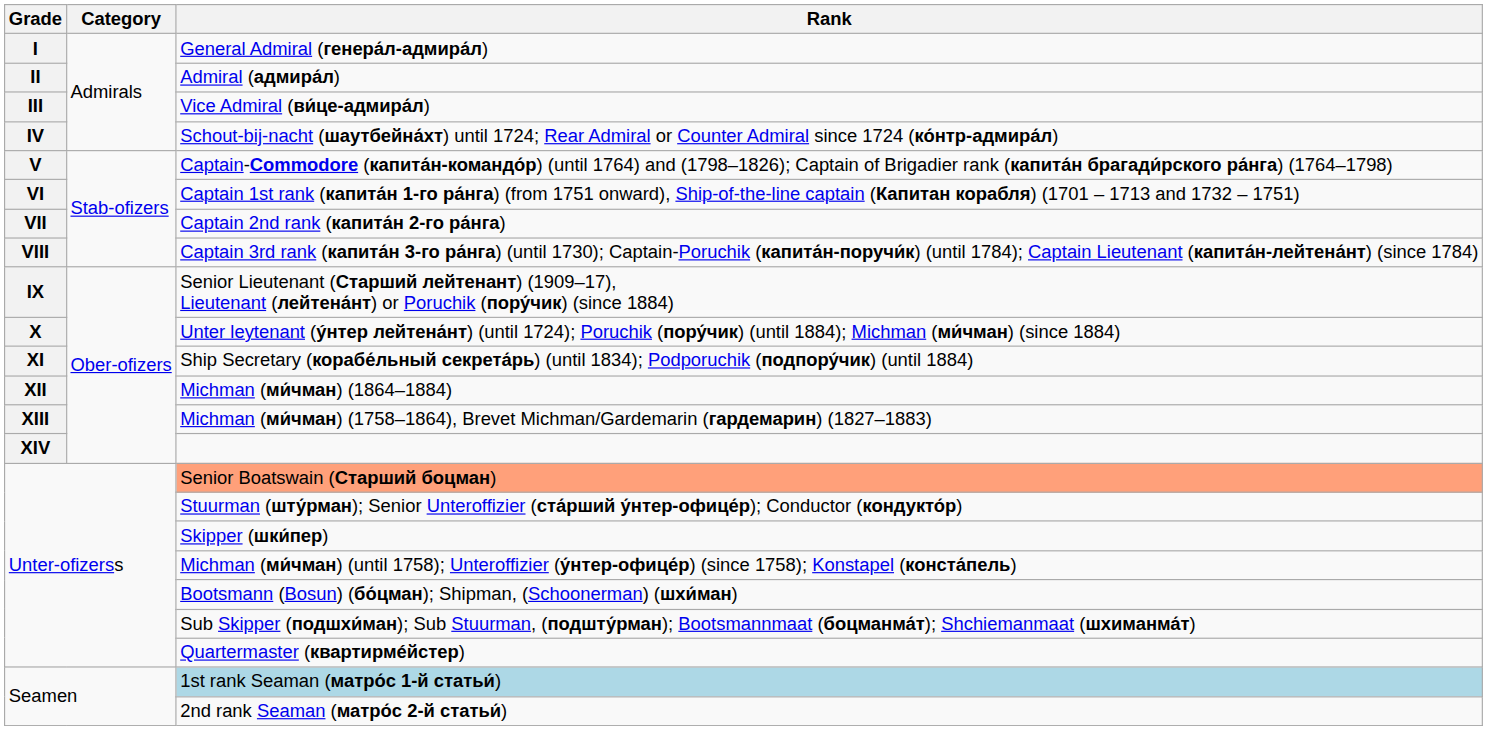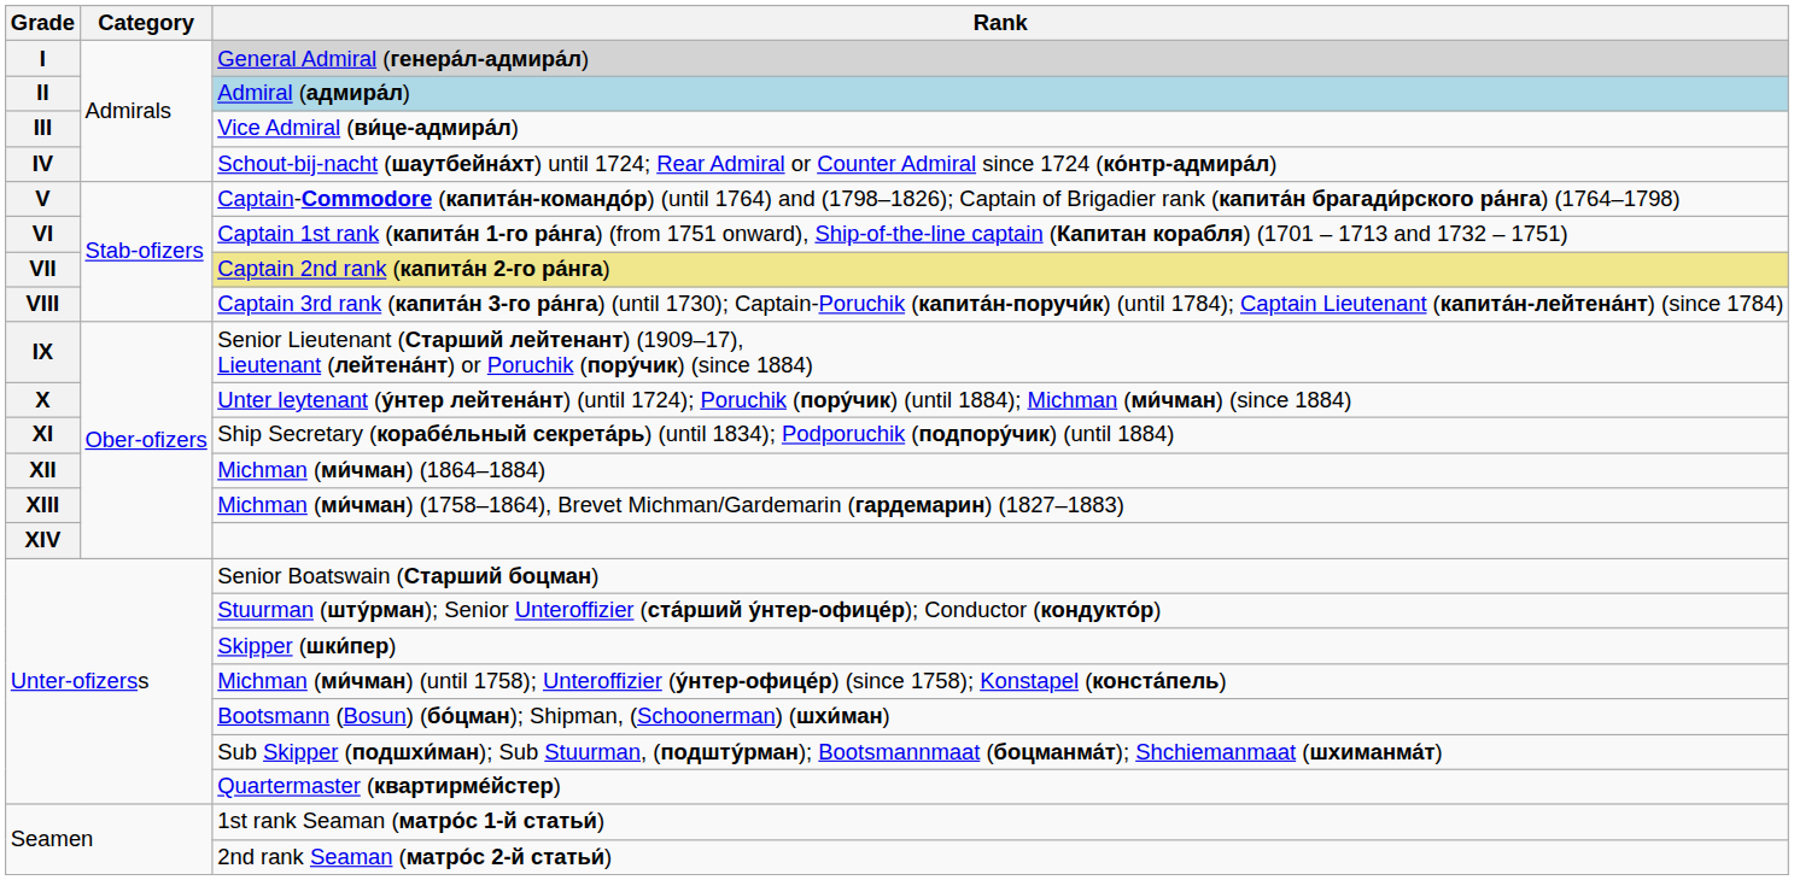General Admiral (генера́л-адмира́л) | Rank: no background -> lightgrey background
Admiral (адмира́л) | Rank: no background -> lightblue background
Captain 2nd rank (капита́н 2-го ра́нга) | Rank: no background -> khaki background
Senior Boatswain (Старший боцман) | Rank: lightsalmon background -> no background
1st rank Seaman (матро́с 1-й статьи́) | Rank: lightblue background -> no background
